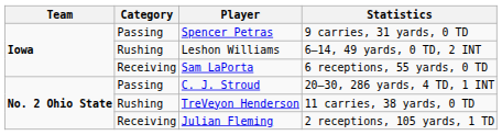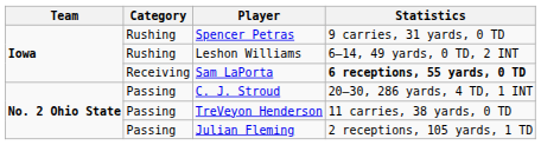Spencer Petras | Category: Passing -> Rushing
Sam LaPorta | Statistics: normal -> bold
TreVeyon Henderson | Category: Rushing -> Passing
Julian Fleming | Category: Receiving -> Passing
